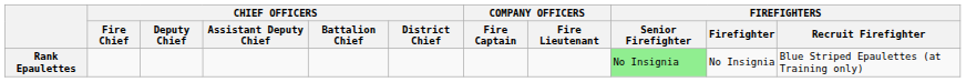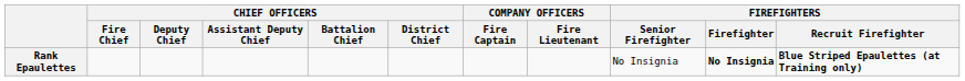Rank Epaulettes | FIREFIGHTERS / Senior Firefighter: lightgreen background -> no background
Rank Epaulettes | FIREFIGHTERS / Firefighter: normal -> bold
Rank Epaulettes | FIREFIGHTERS / Recruit Firefighter: normal -> bold
